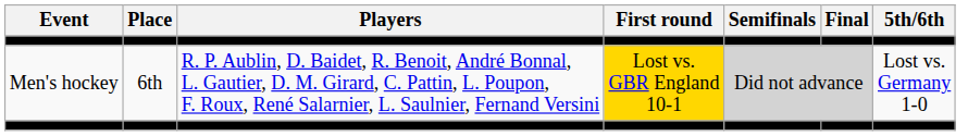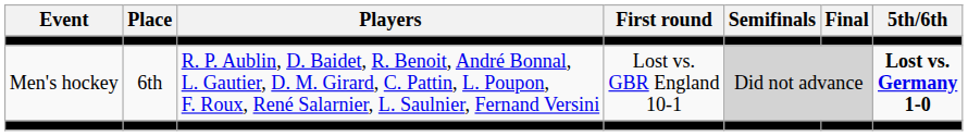Men's hockey | First round: gold background -> no background
Men's hockey | 5th/6th: normal -> bold
